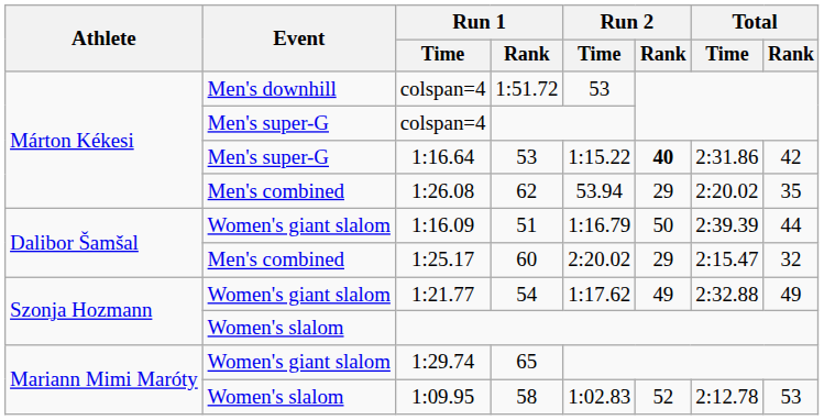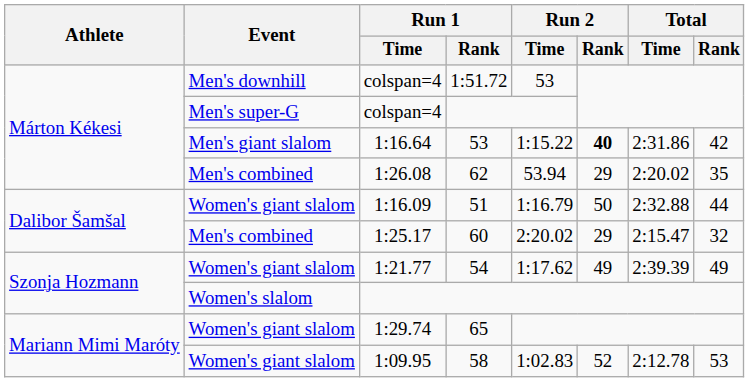1:16.64 | Event: Men's super-G -> Men's giant slalom
1:16.09 | Total / Time: 2:39.39 -> 2:32.88
1:21.77 | Total / Time: 2:32.88 -> 2:39.39
1:09.95 | Event: Women's slalom -> Women's giant slalom
